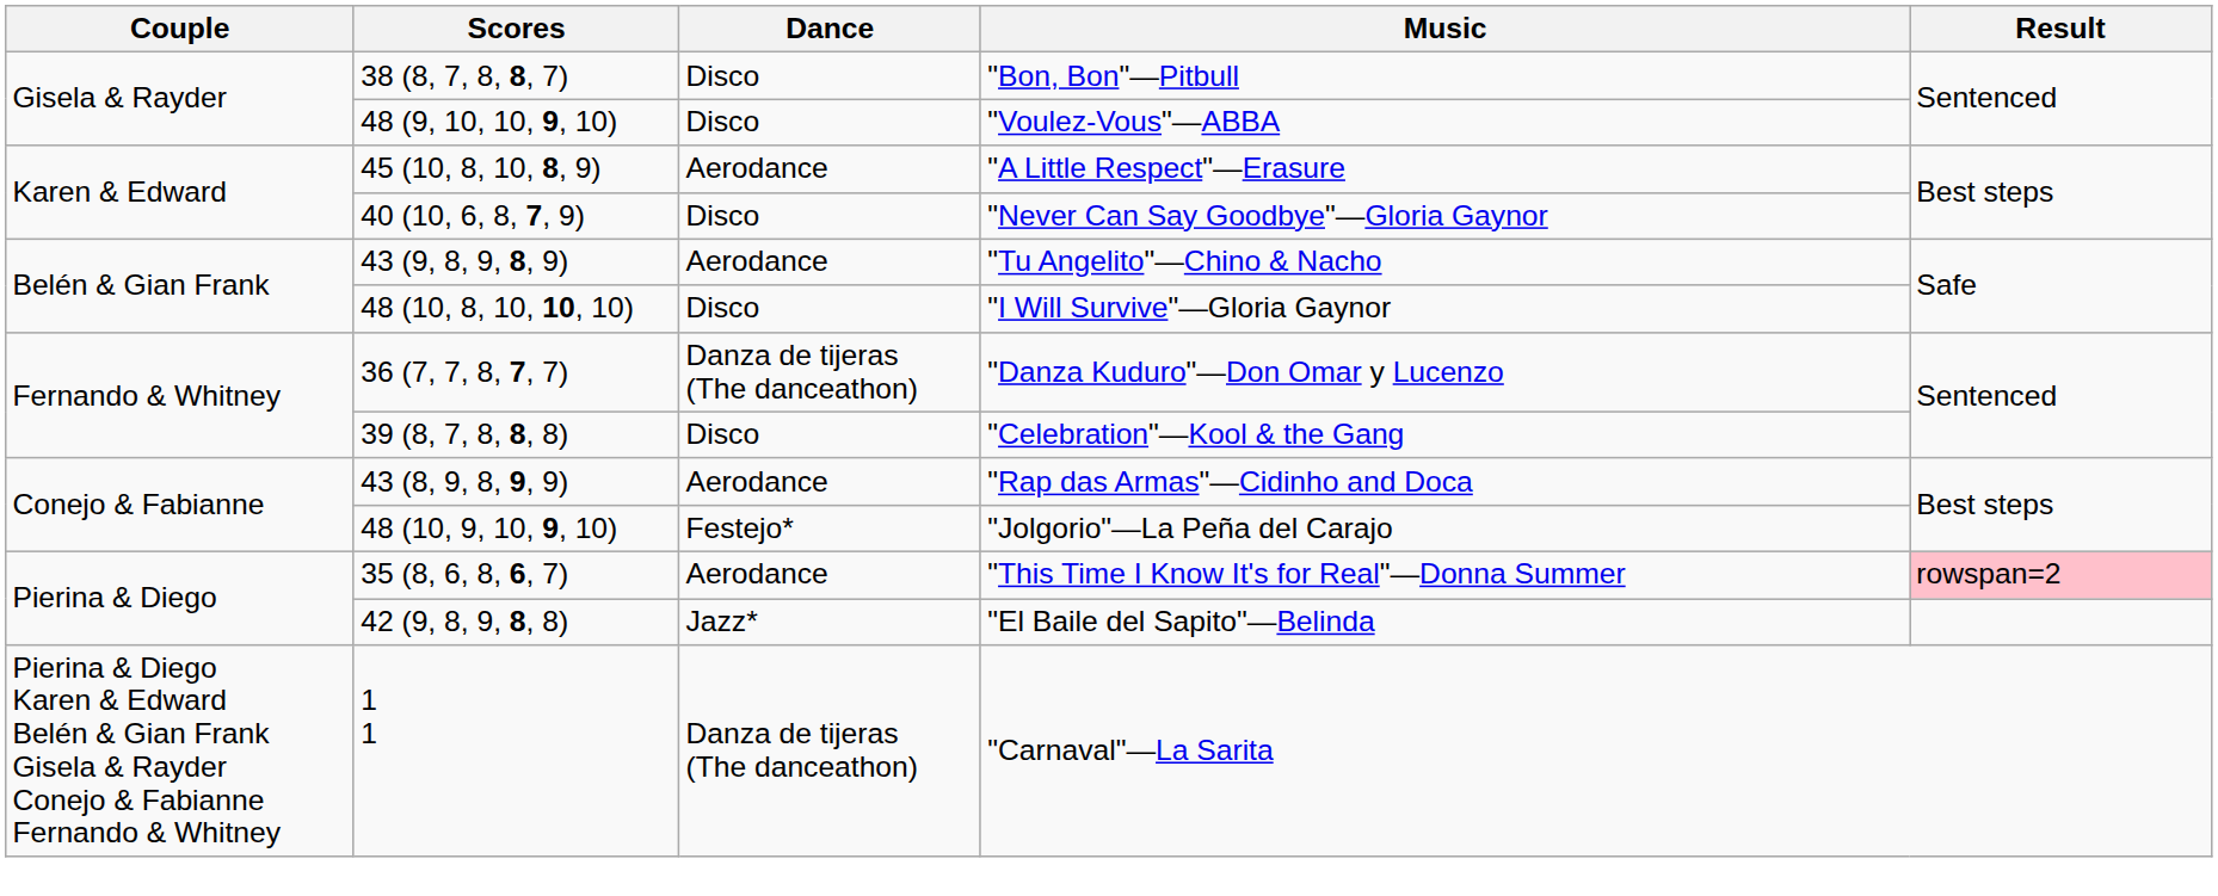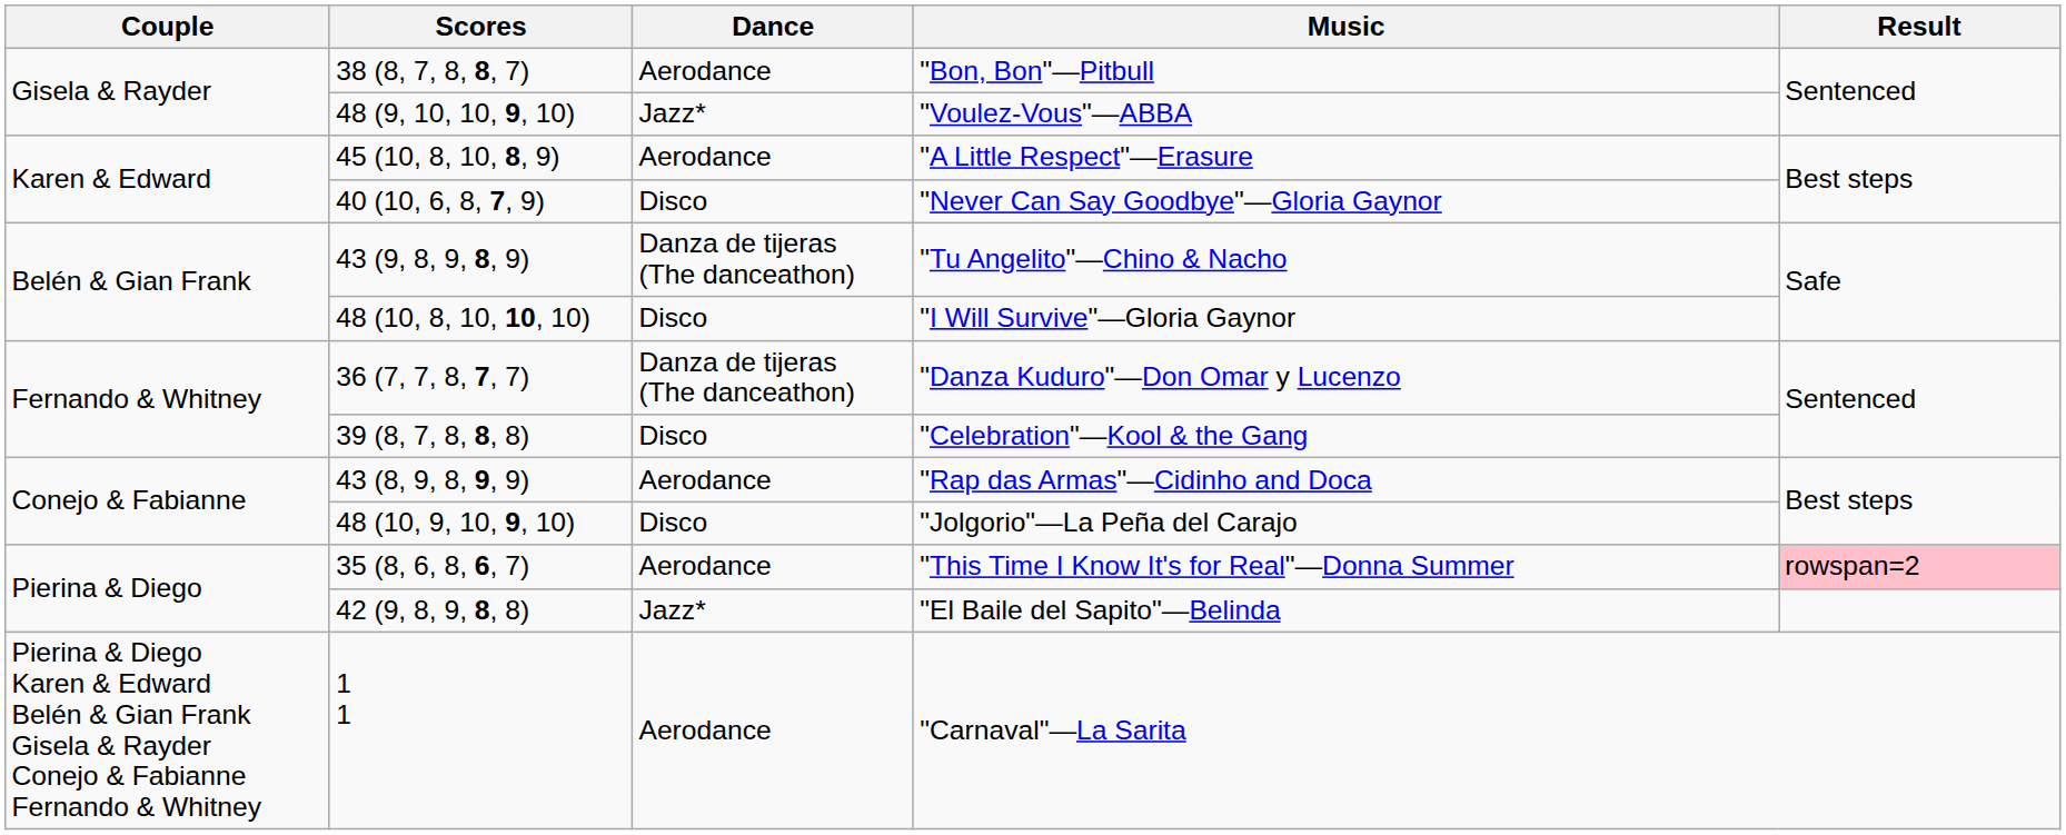"Bon, Bon"—Pitbull | Dance: Disco -> Aerodance
"Voulez-Vous"—ABBA | Dance: Disco -> Jazz*
"Tu Angelito"—Chino & Nacho | Dance: Aerodance -> Danza de tijeras (The danceathon)
"Jolgorio"—La Peña del Carajo | Dance: Festejo* -> Disco
"Carnaval"—La Sarita | Dance: Danza de tijeras (The danceathon) -> Aerodance
